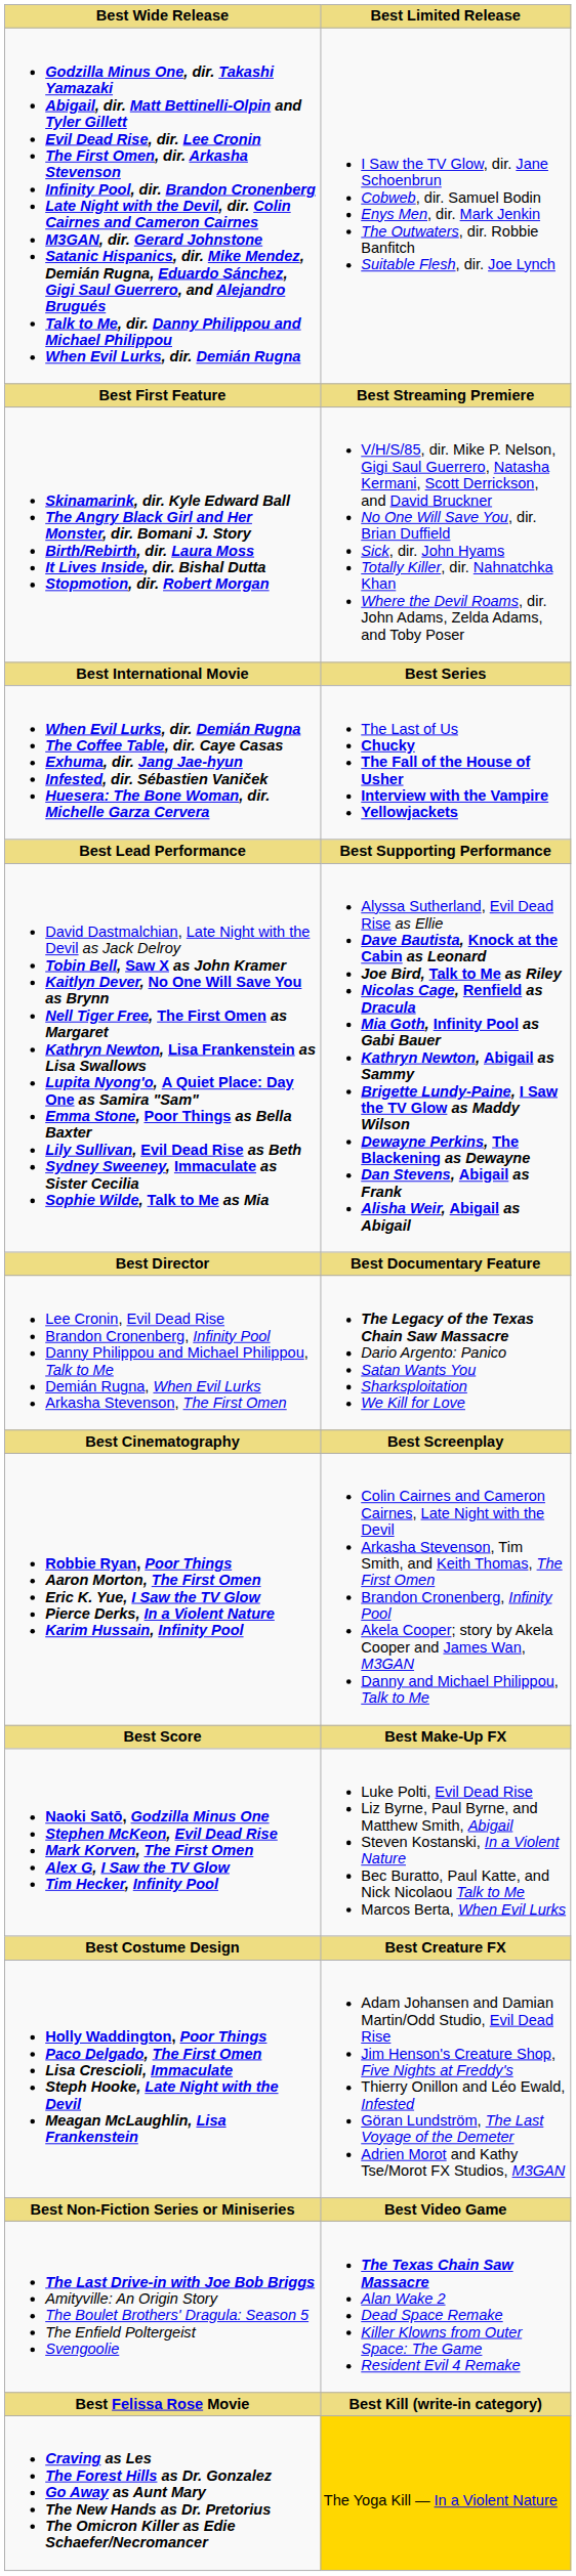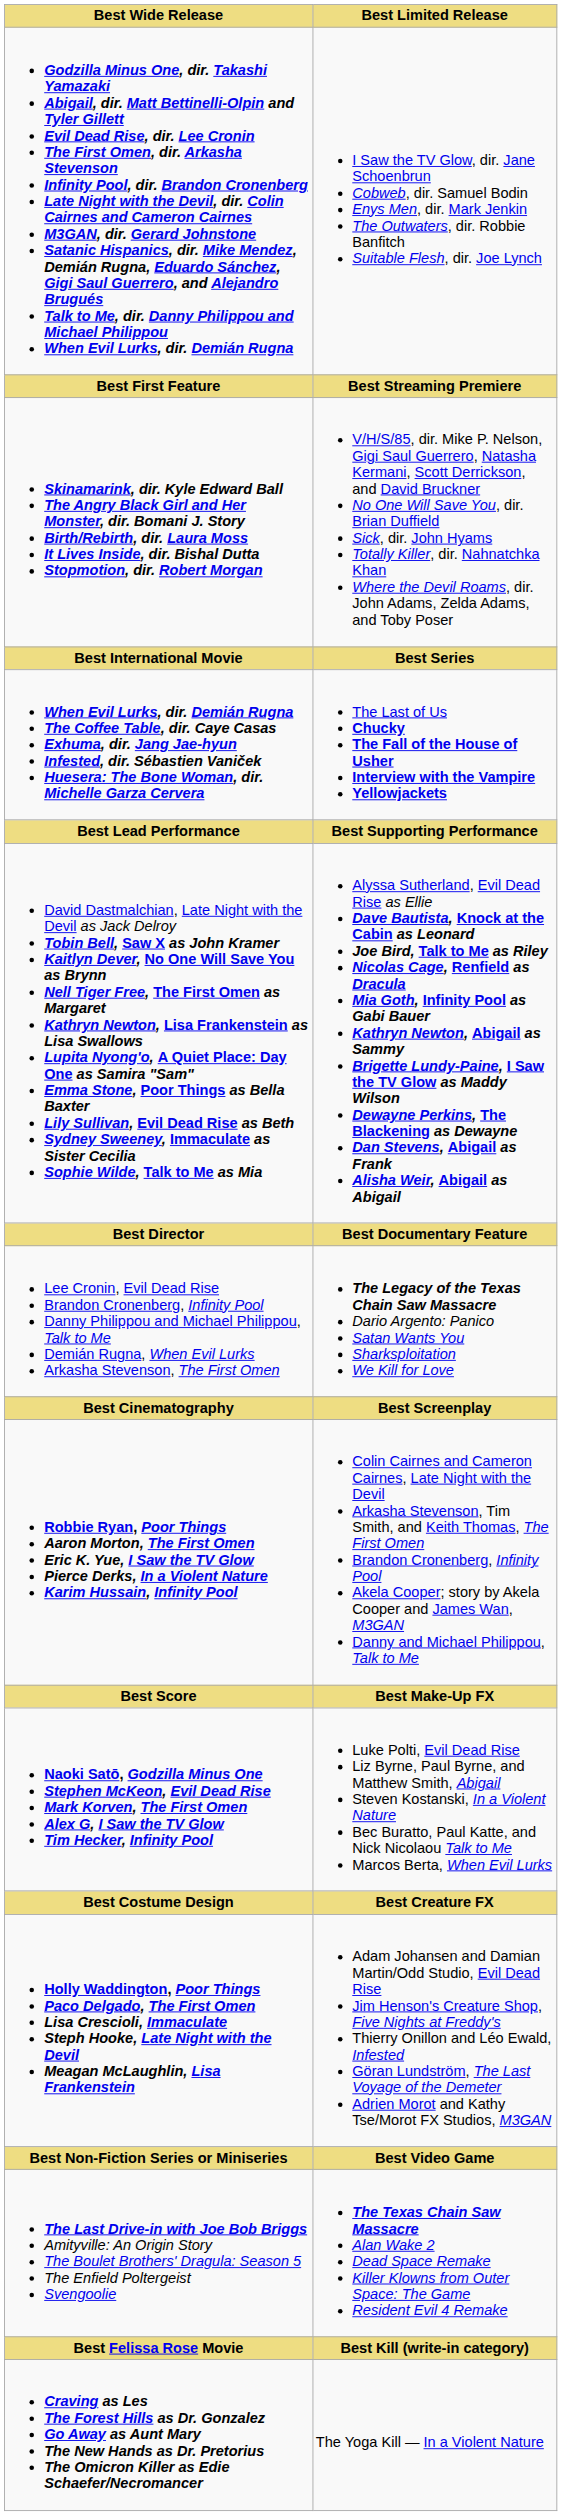row 20 | Best Limited Release: gold background -> no background
